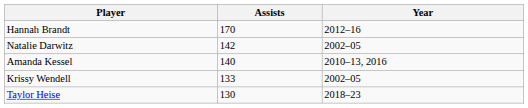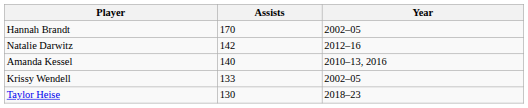Hannah Brandt | Year: 2012–16 -> 2002–05
Natalie Darwitz | Year: 2002–05 -> 2012–16
